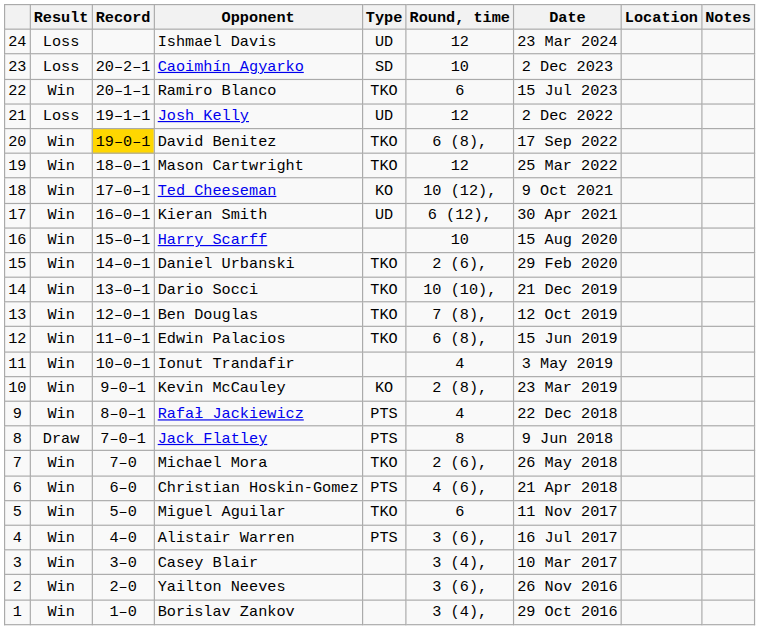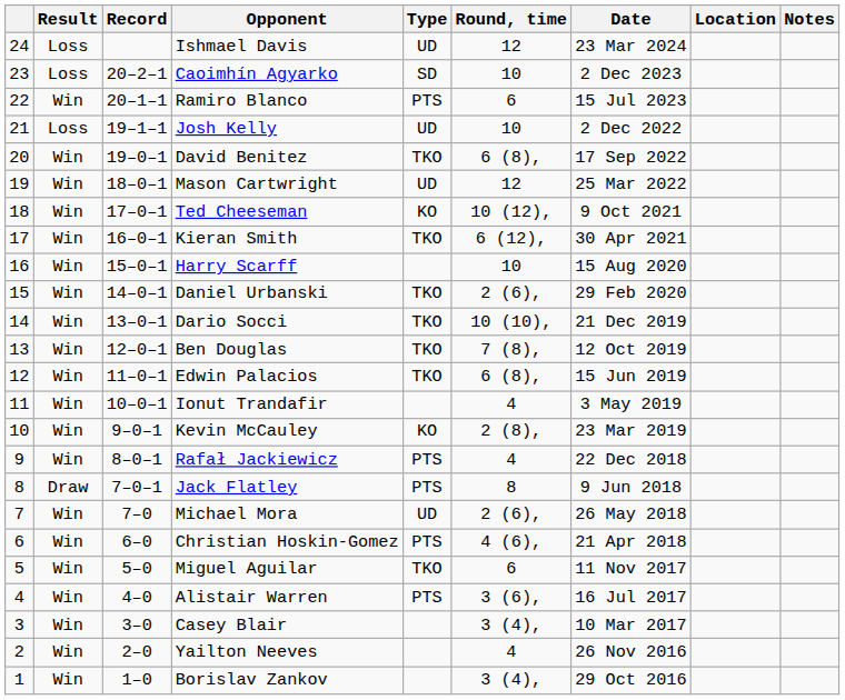Ramiro Blanco | Type: TKO -> PTS
Josh Kelly | Round, time: 12 -> 10
David Benitez | Record: gold background -> no background
Mason Cartwright | Type: TKO -> UD
Kieran Smith | Type: UD -> TKO
Michael Mora | Type: TKO -> UD
Yailton Neeves | Round, time: 3 (6), -> 4
